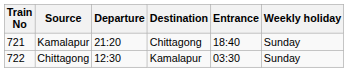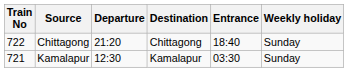row 2 | Train No: 721 -> 722
row 2 | Source: Kamalapur -> Chittagong
row 3 | Train No: 722 -> 721
row 3 | Source: Chittagong -> Kamalapur
